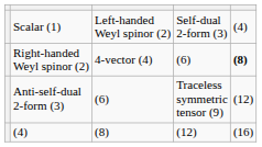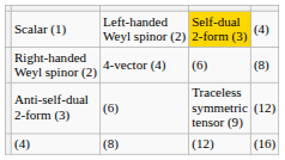Scalar (1) | column 4: no background -> gold background
Right-handed Weyl spinor (2) | column 5: bold -> normal
